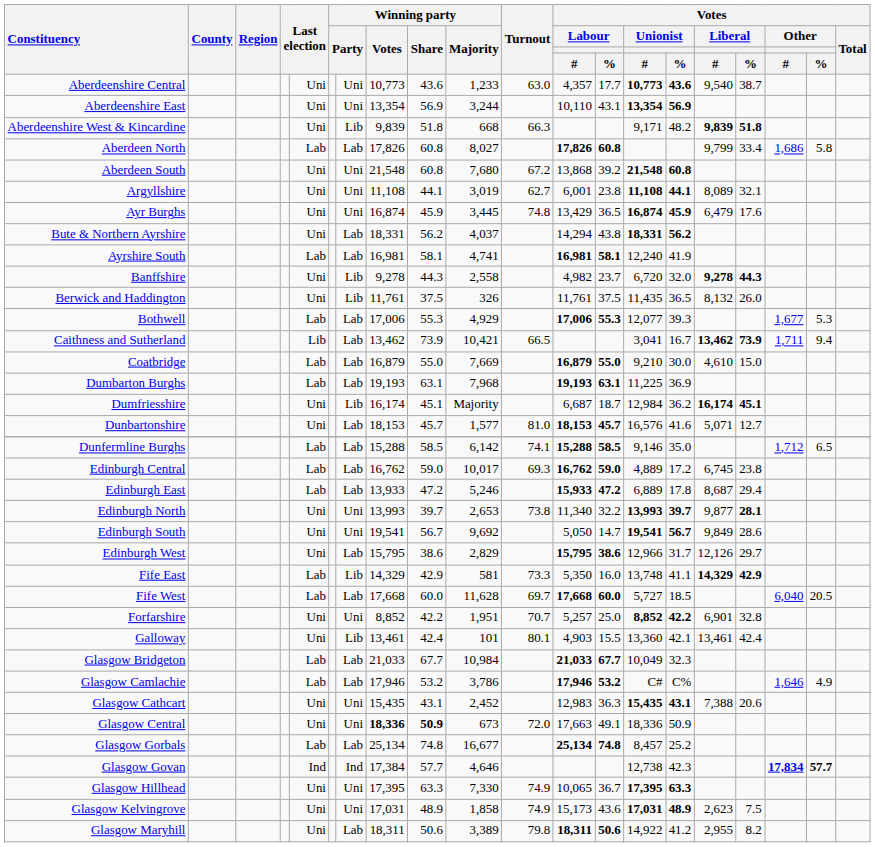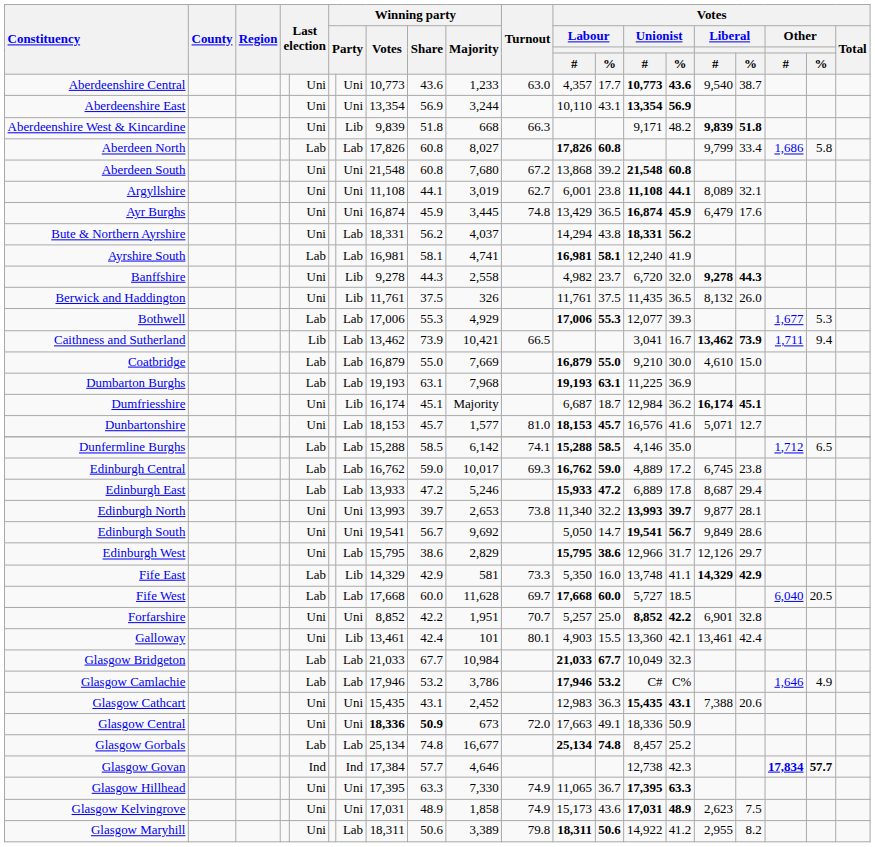Dunfermline Burghs | Votes / Unionist / #: 9,146 -> 4,146
Edinburgh North | Votes / Liberal / %: bold -> normal
Glasgow Hillhead | Votes / Labour / #: 10,065 -> 11,065
